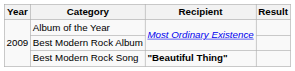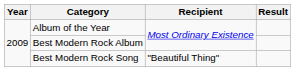Best Modern Rock Song | Recipient: bold -> normal
